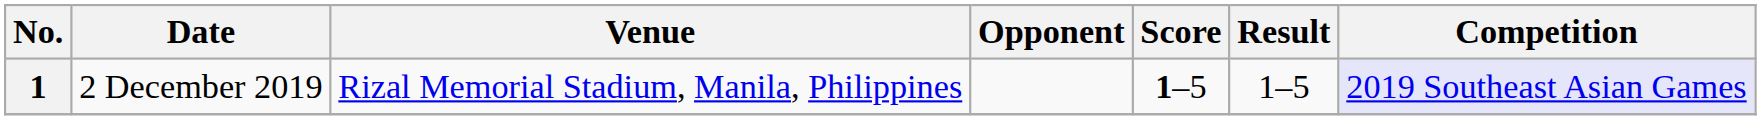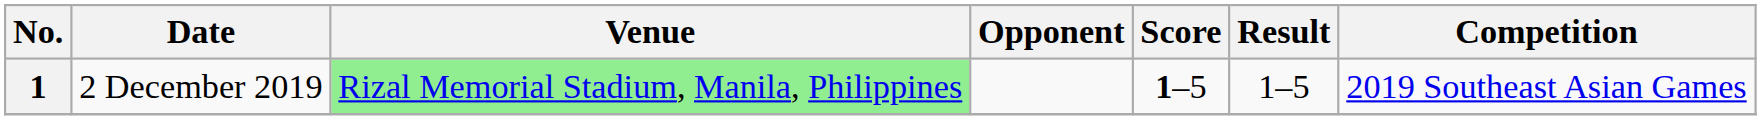1 | Venue: no background -> lightgreen background
1 | Competition: lavender background -> no background
